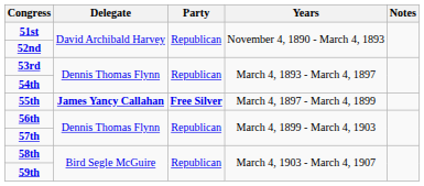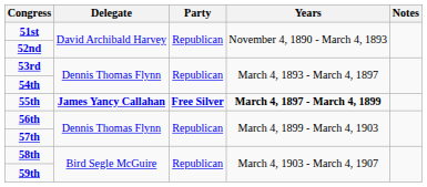55th | Years: normal -> bold
